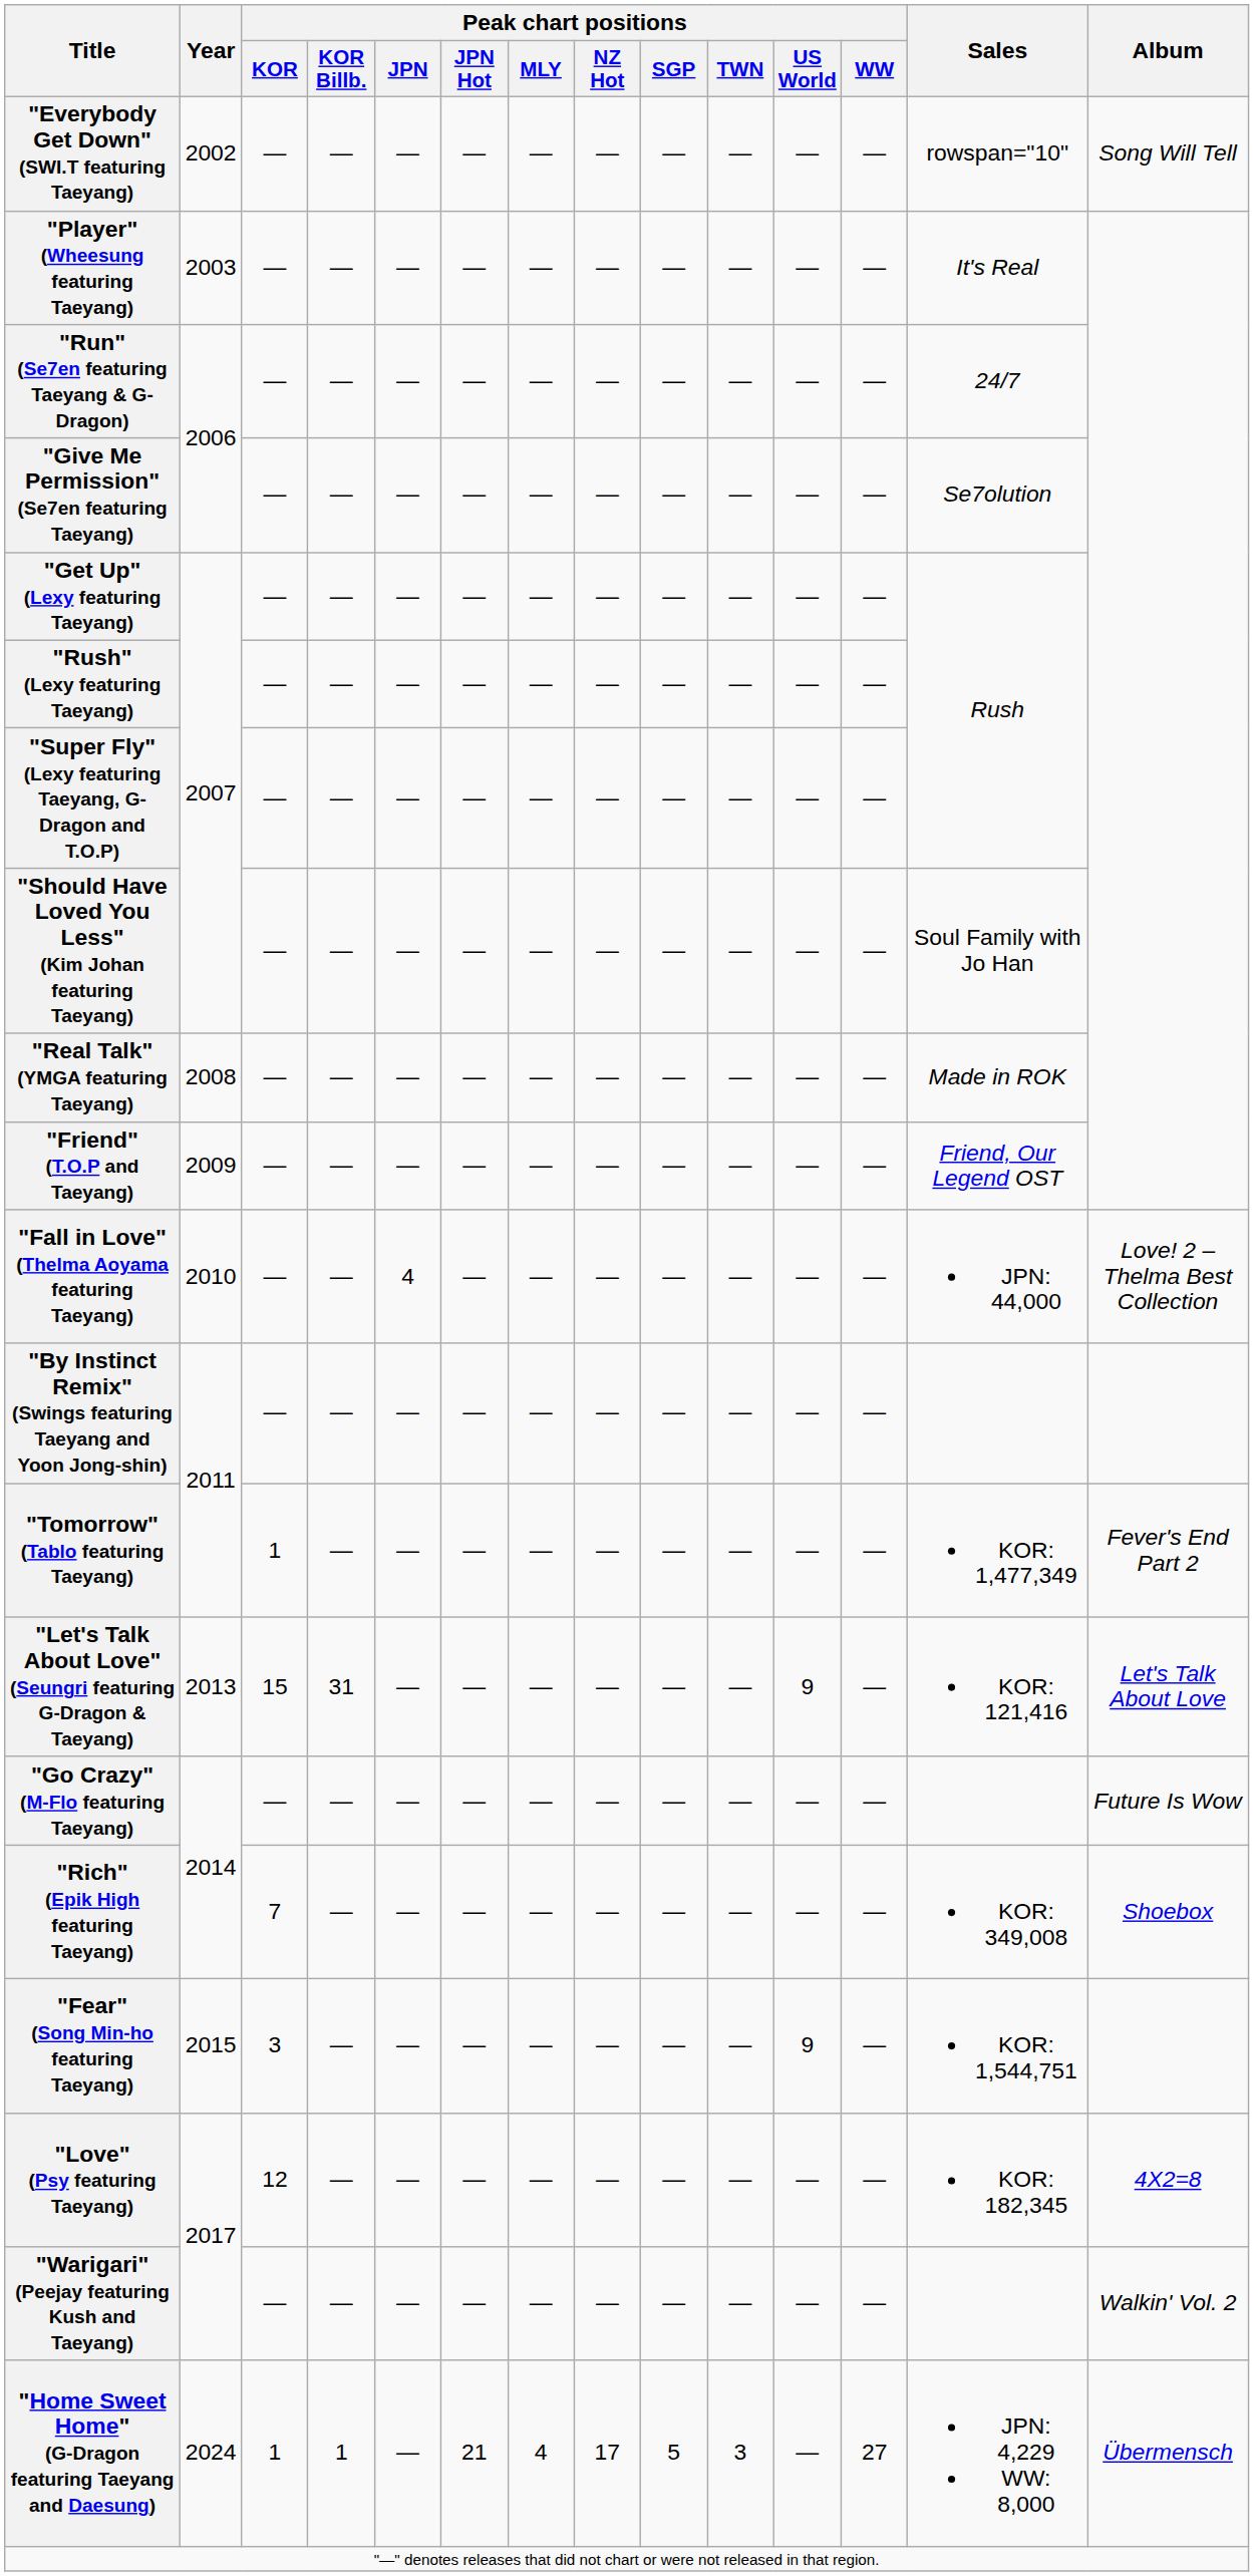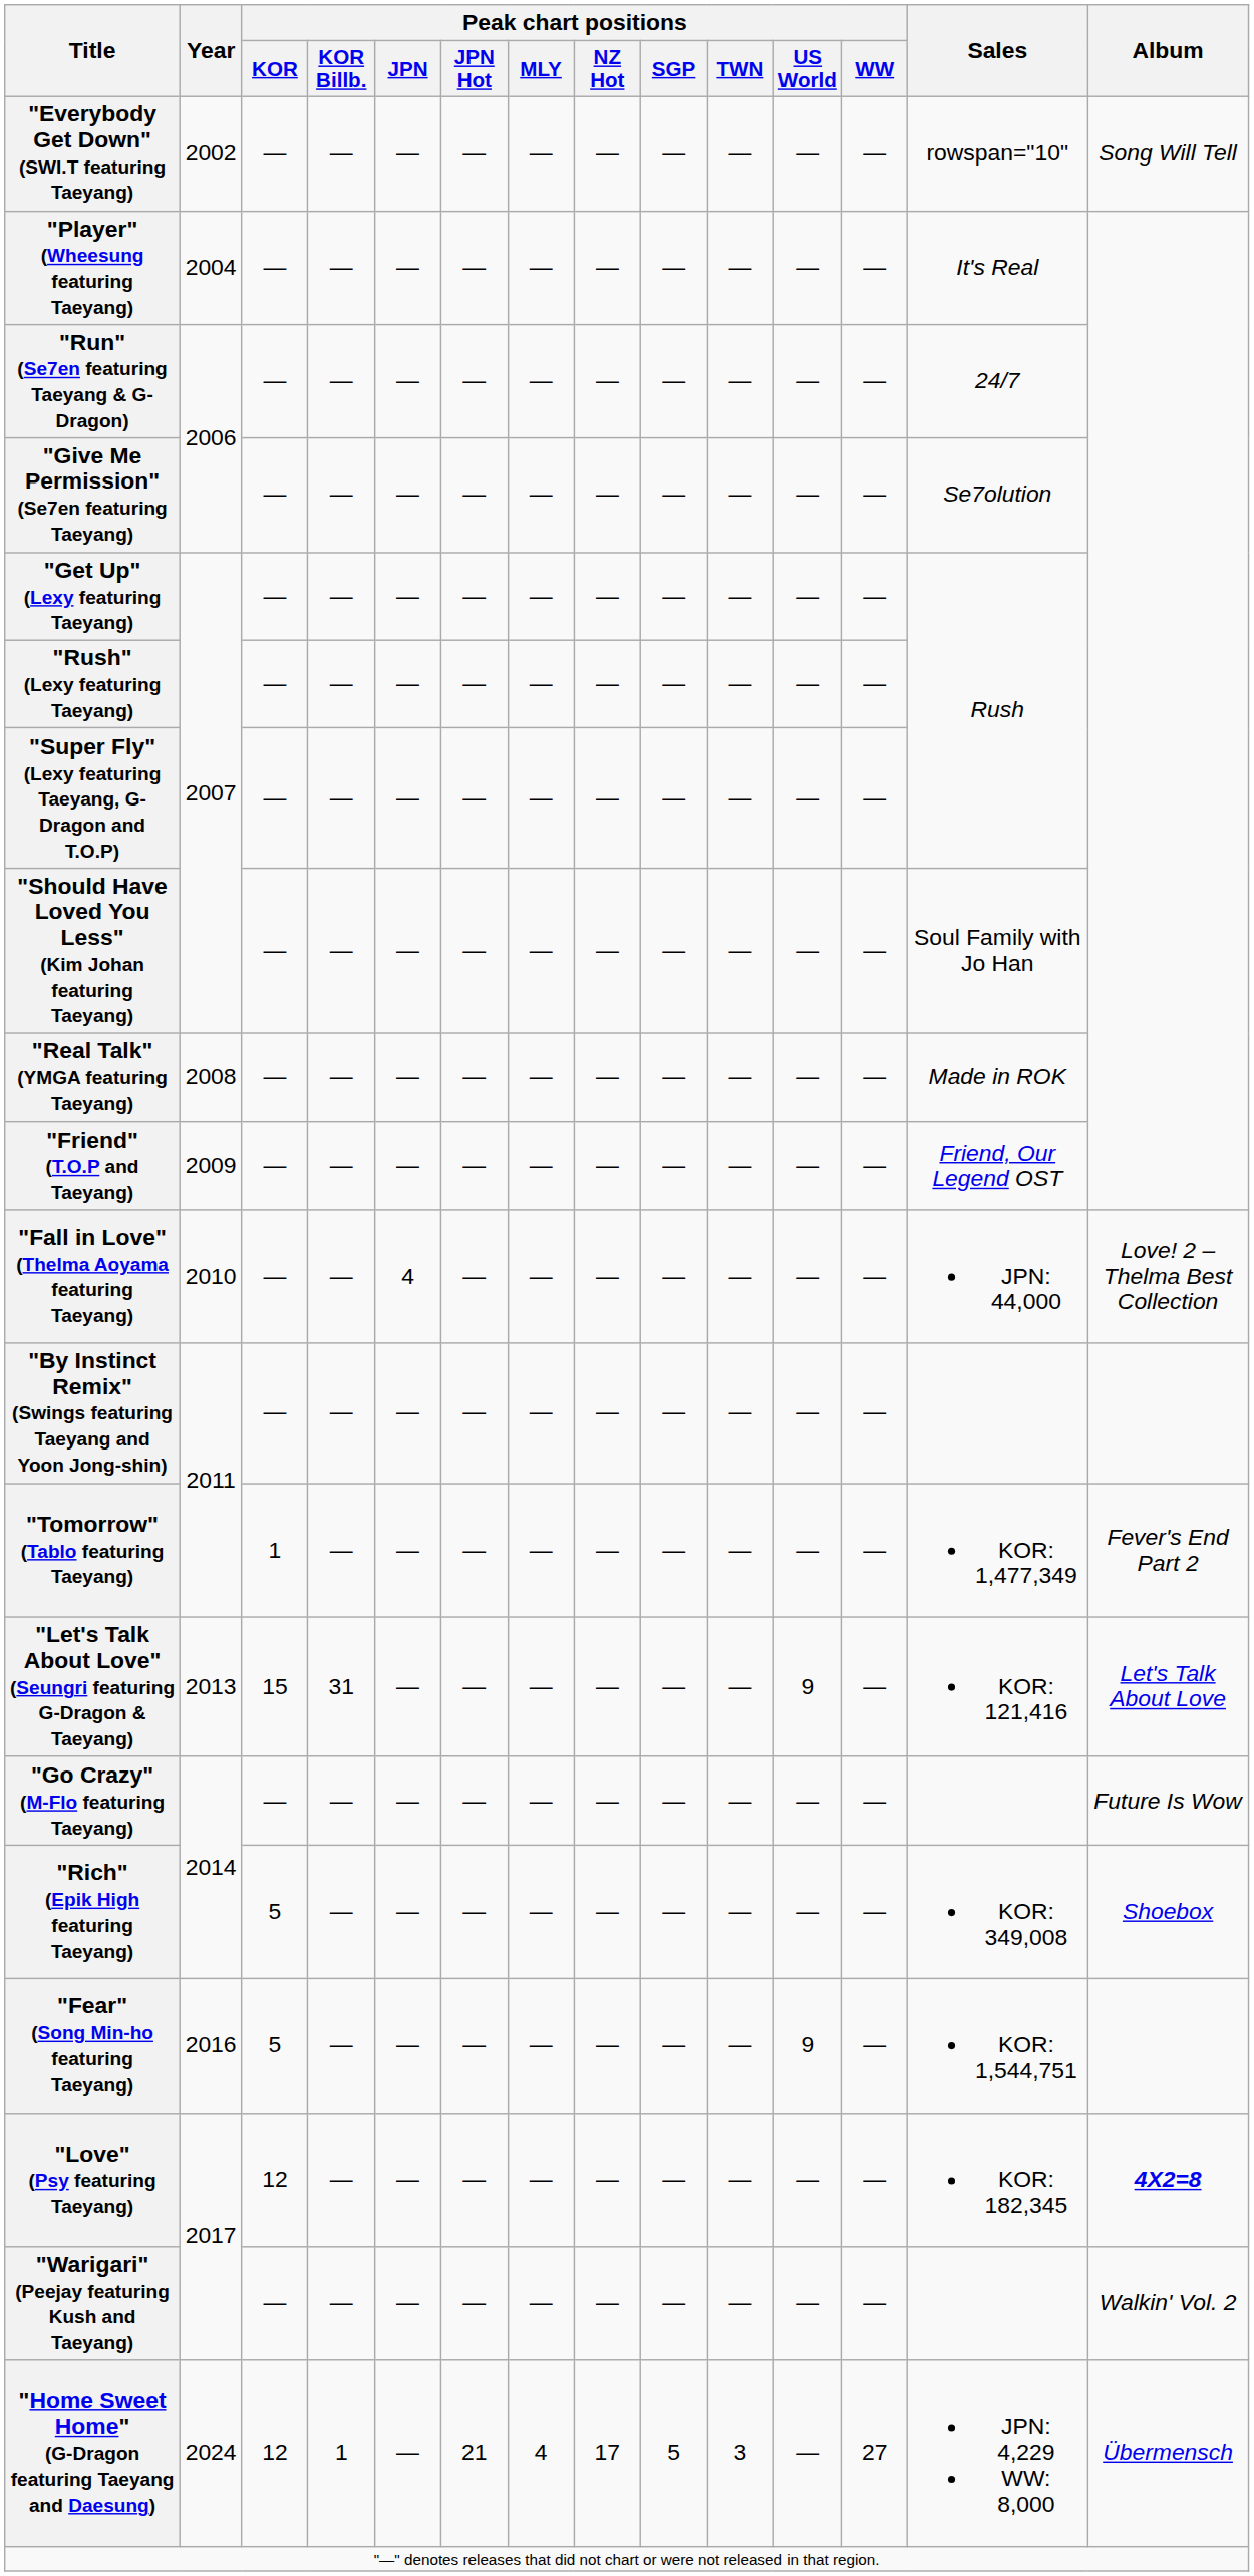"Player" (Wheesung featuring Taeyang) | Year: 2003 -> 2004
"Rich" (Epik High featuring Taeyang) | Peak chart positions / KOR: 7 -> 5
"Fear" (Song Min-ho featuring Taeyang) | Year: 2015 -> 2016
"Fear" (Song Min-ho featuring Taeyang) | Peak chart positions / KOR: 3 -> 5
"Love" (Psy featuring Taeyang) | Album: normal -> bold
"Home Sweet Home" (G-Dragon featuring Taeyang and Daesung) | Peak chart positions / KOR: 1 -> 12
